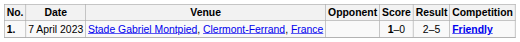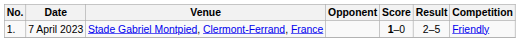7 April 2023 | No.: bold -> normal
7 April 2023 | Competition: bold -> normal
